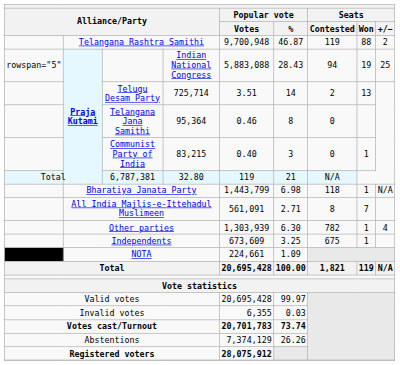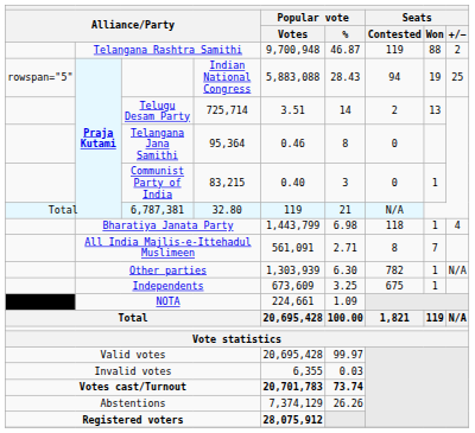Bharatiya Janata Party | Seats / +/−: N/A -> 4
Other parties | Seats / +/−: 4 -> N/A
